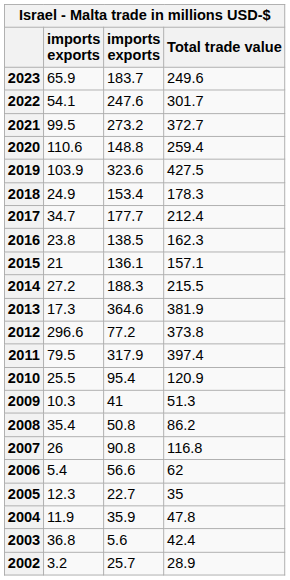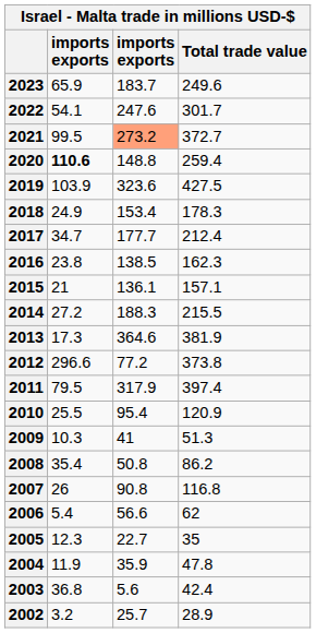2021 | column 3: no background -> lightsalmon background
2020 | column 2: normal -> bold
